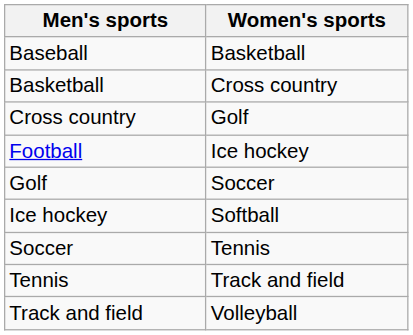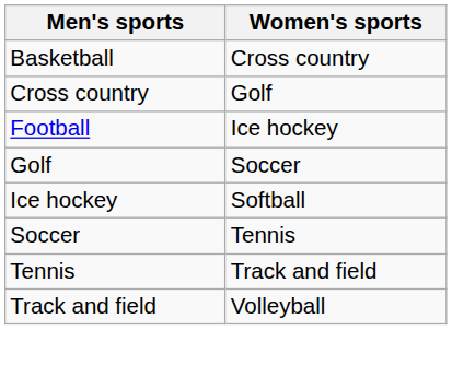- row: Baseball | Basketball
